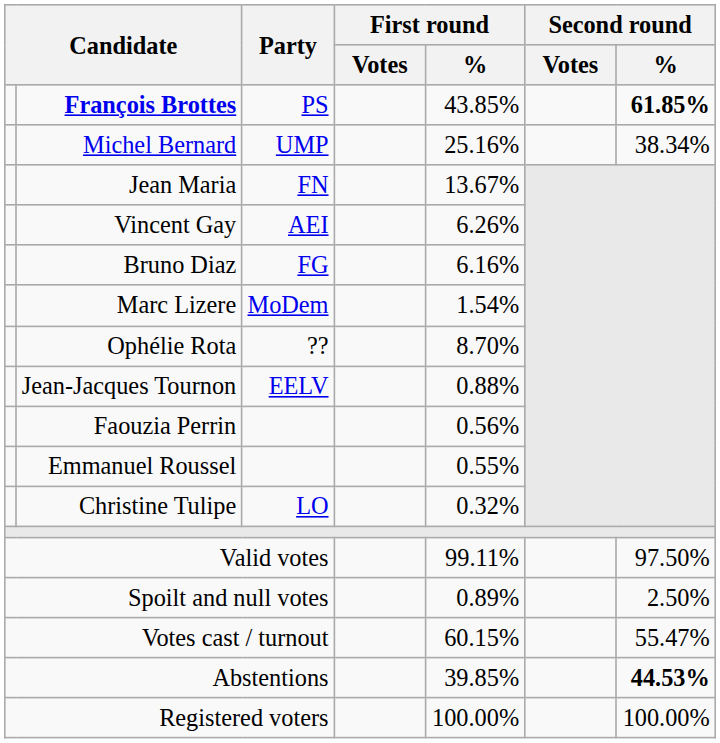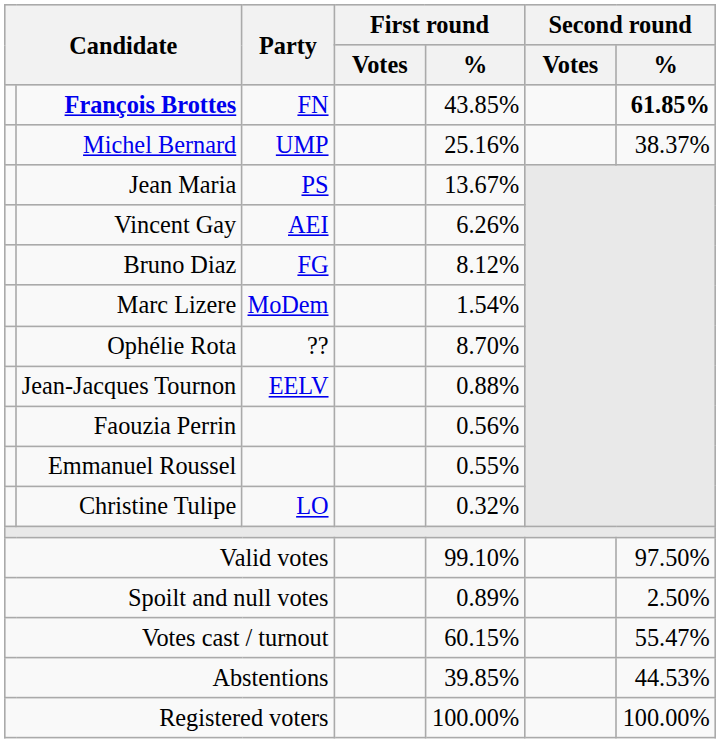François Brottes | Party: PS -> FN
Michel Bernard | Second round / %: 38.34% -> 38.37%
Jean Maria | Party: FN -> PS
Bruno Diaz | First round / %: 6.16% -> 8.12%
Valid votes | First round / %: 99.11% -> 99.10%
Abstentions | Second round / %: bold -> normal
